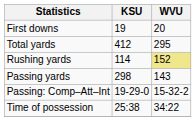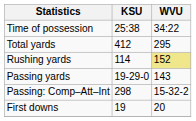rows swapped: First downs <-> Time of possession
Passing yards | KSU: 298 -> 19-29-0
Passing: Comp–Att–Int | KSU: 19-29-0 -> 298
